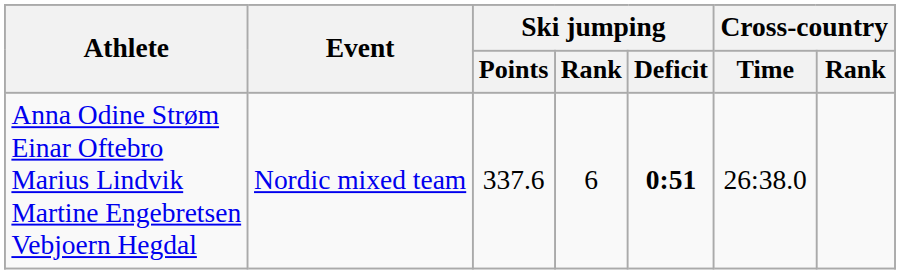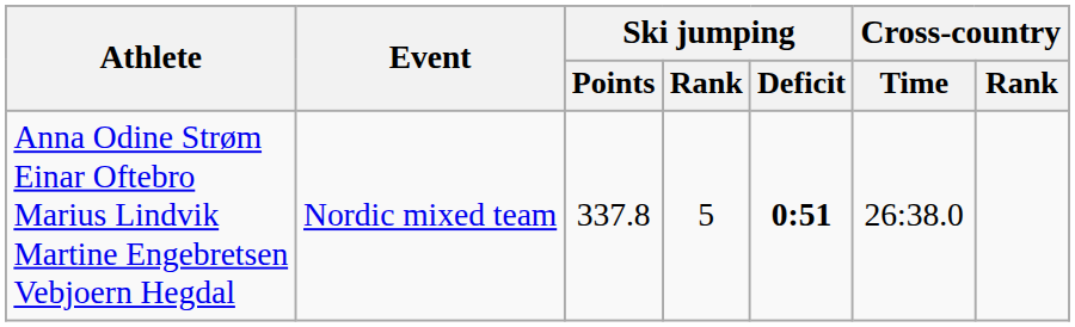row 3 | Ski jumping / Points: 337.6 -> 337.8
row 3 | Ski jumping / Rank: 6 -> 5
